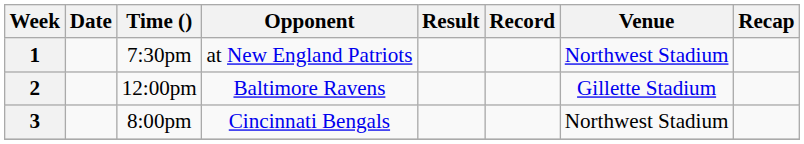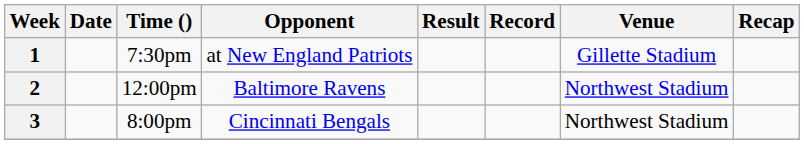1 | Venue: Northwest Stadium -> Gillette Stadium
2 | Venue: Gillette Stadium -> Northwest Stadium
